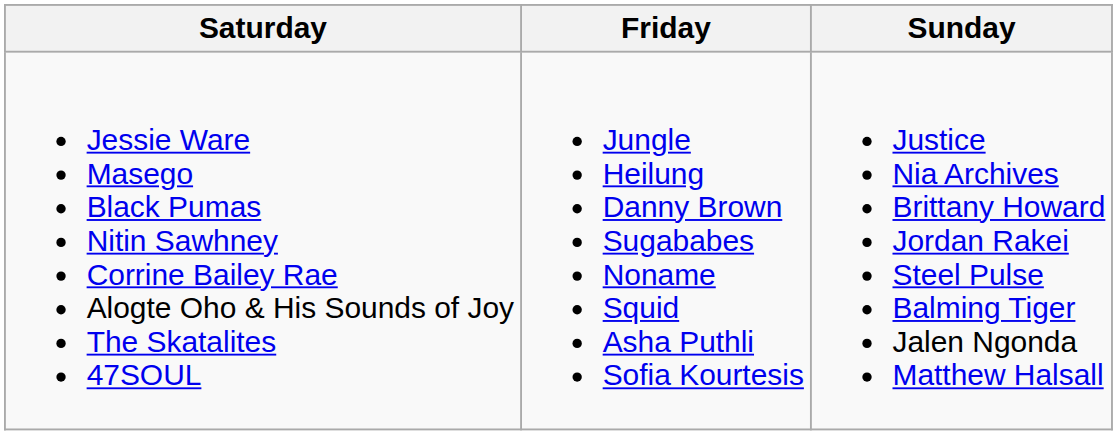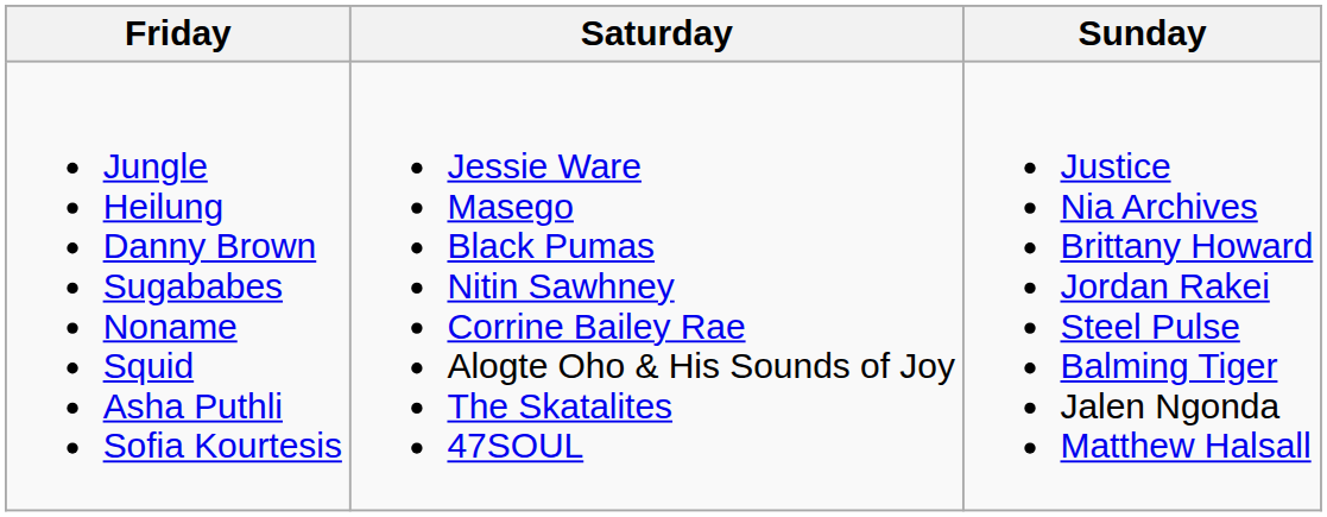columns swapped: Friday <-> Saturday
